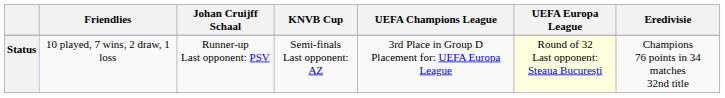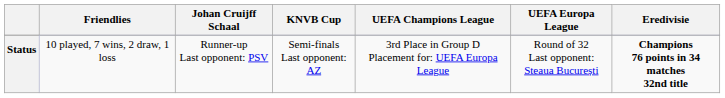Status | UEFA Europa League: lightyellow background -> no background
Status | Eredivisie: normal -> bold
